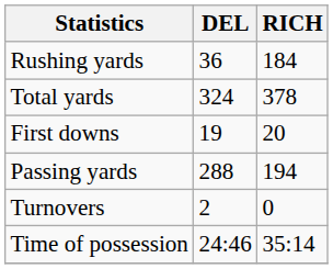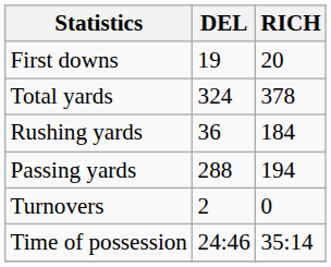rows swapped: First downs <-> Rushing yards
